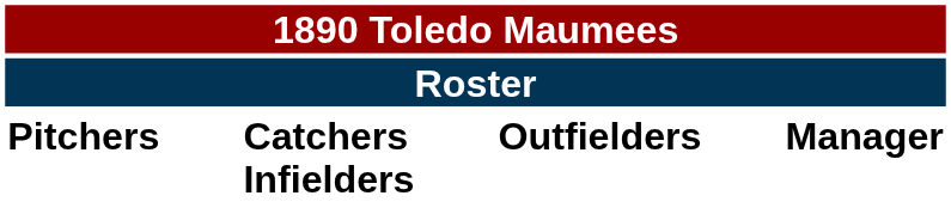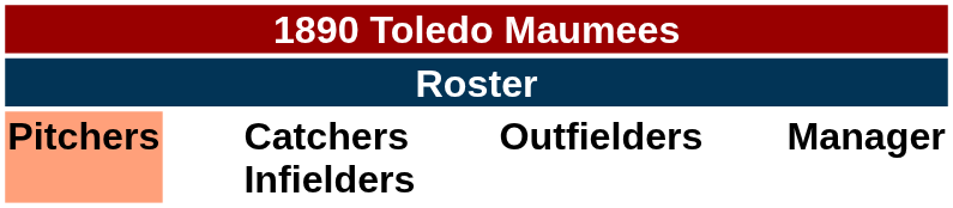Pitchers | column 1: no background -> lightsalmon background
